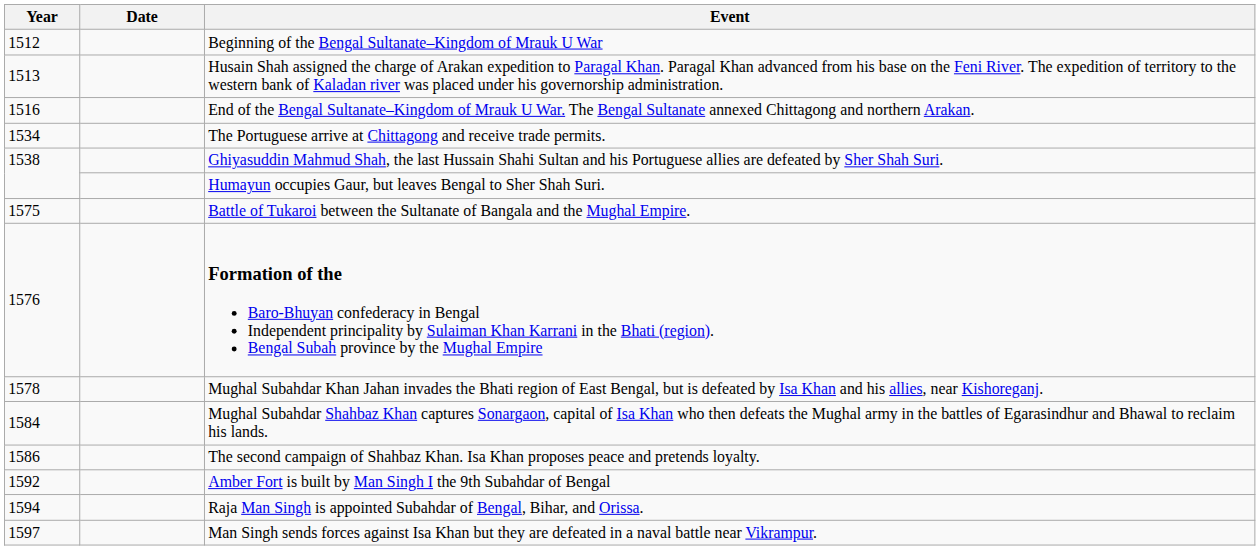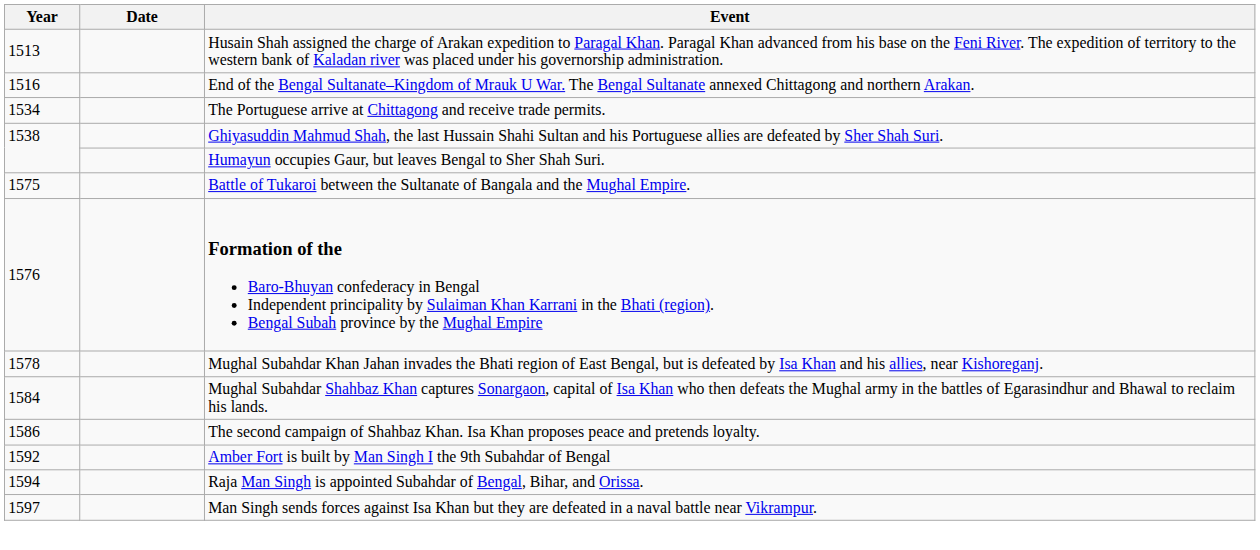- row: 1512 | Beginning of the Bengal Sultanate–Kingdom of Mrauk U War
